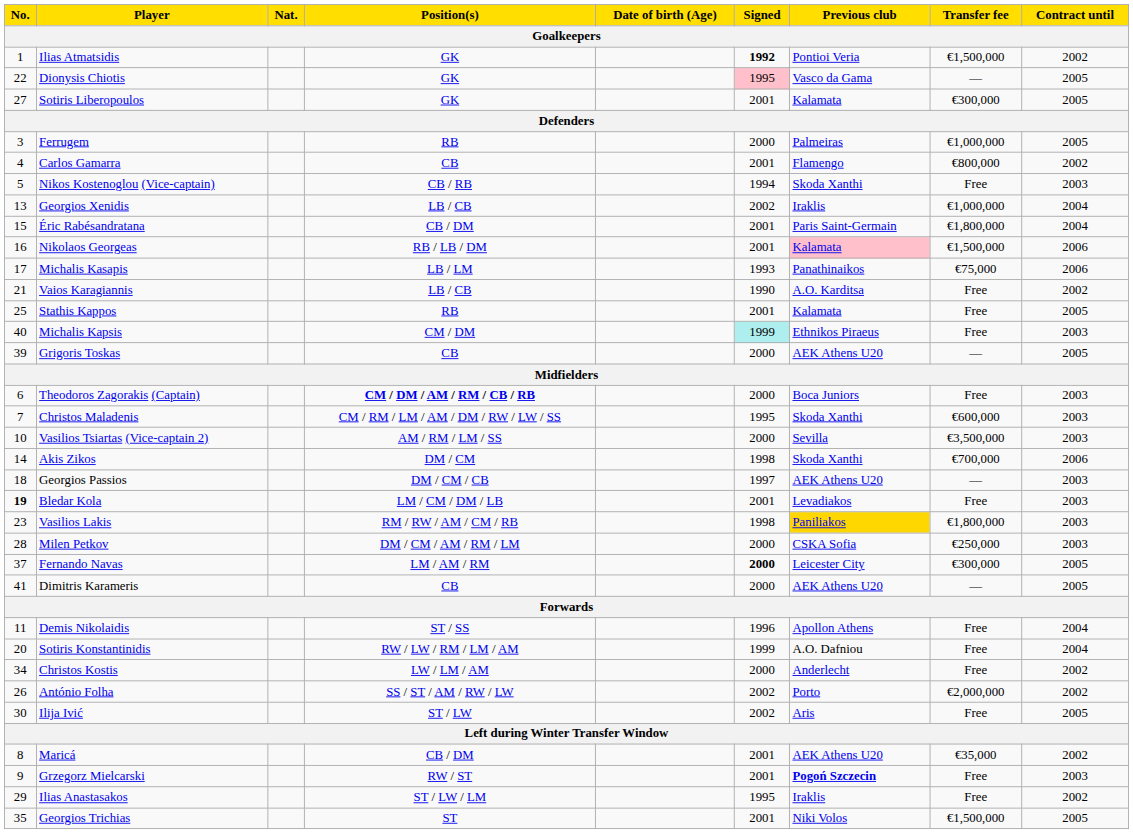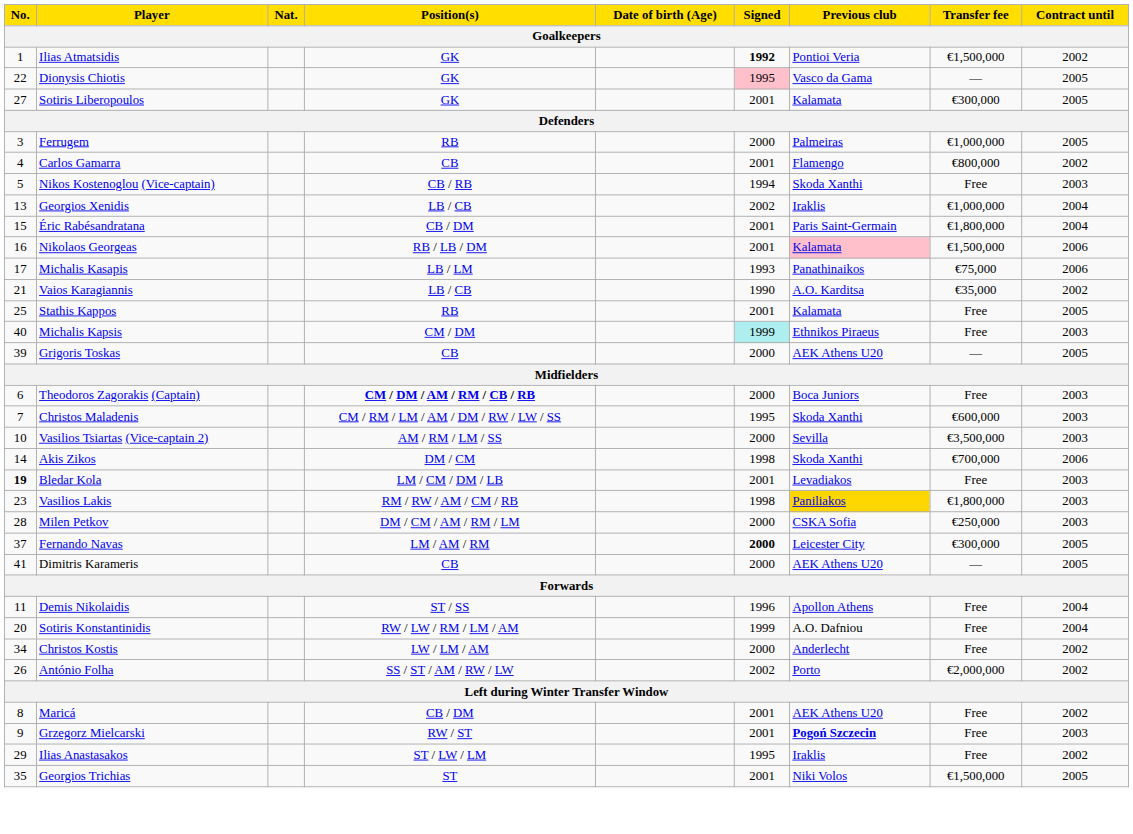Vaios Karagiannis | Transfer fee: Free -> €35,000
- row: 18 | Georgios Passios | DM / CM / CB | 1997 | AEK Athens U20 | — | 2003
- row: 30 | Ilija Ivić | ST / LW | 2002 | Aris | Free | 2005
Maricá | Transfer fee: €35,000 -> Free
